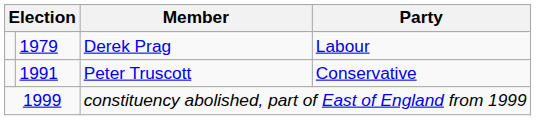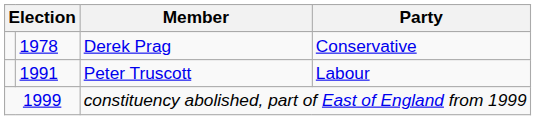Derek Prag | column 2: 1979 -> 1978
Derek Prag | Party: Labour -> Conservative
Peter Truscott | Party: Conservative -> Labour
